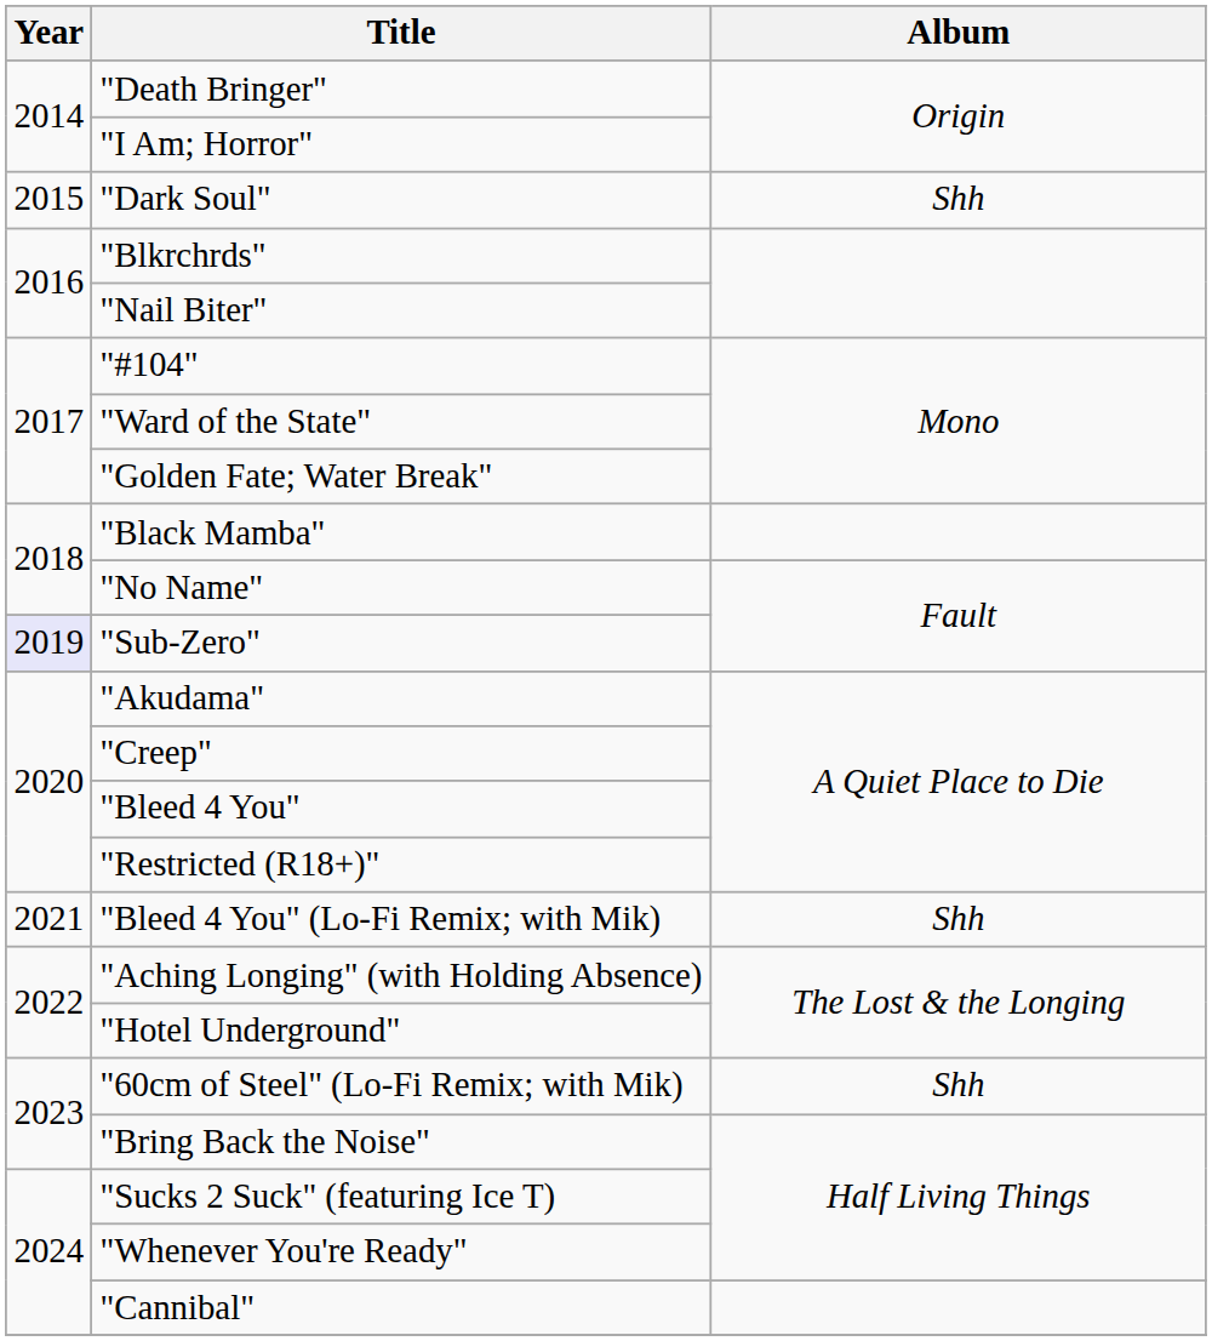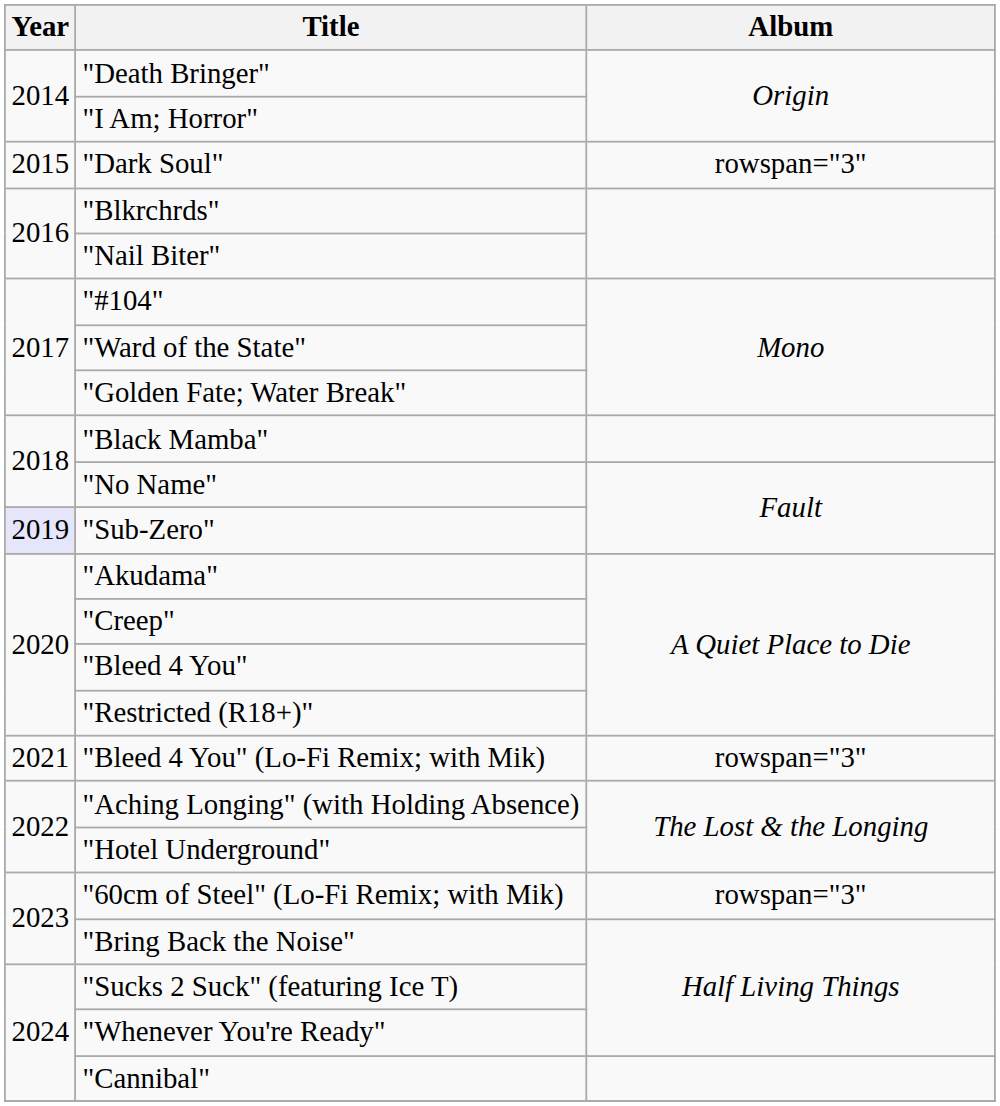"Dark Soul" | Album: Shh -> rowspan="3"
"Bleed 4 You" (Lo-Fi Remix; with Mik) | Album: Shh -> rowspan="3"
"60cm of Steel" (Lo-Fi Remix; with Mik) | Album: Shh -> rowspan="3"
